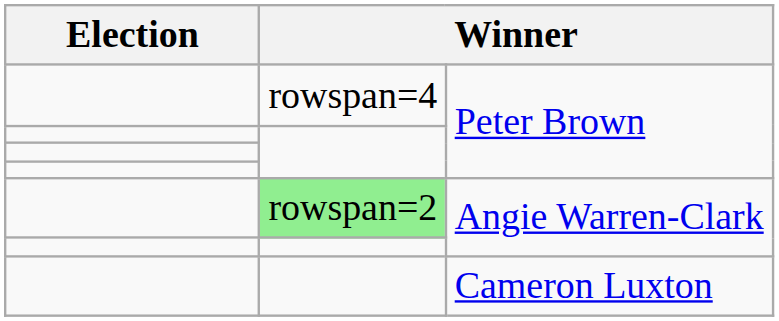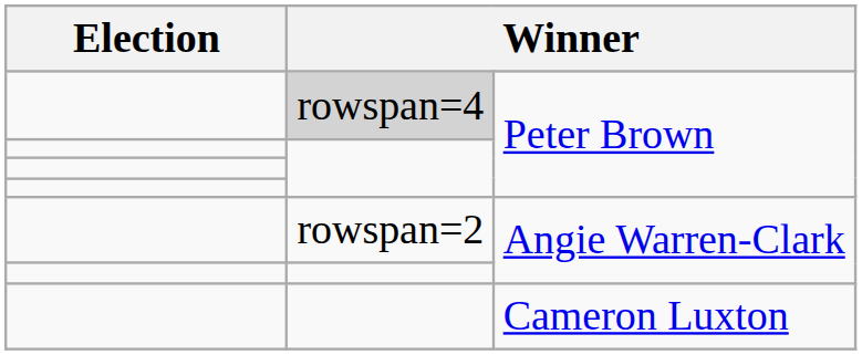rowspan=4 | column 2: no background -> lightgrey background
rowspan=2 | column 2: lightgreen background -> no background
